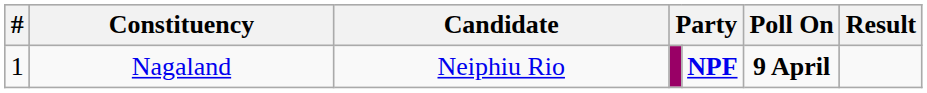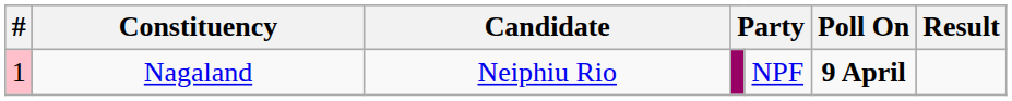Nagaland | #: no background -> pink background
Nagaland | column 5: bold -> normal
